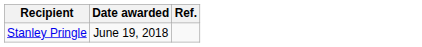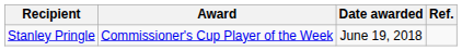+ column: Award | Commissioner's Cup Player of the Week
